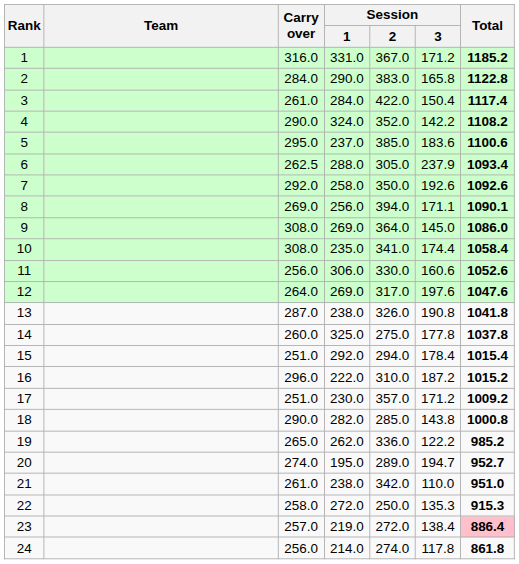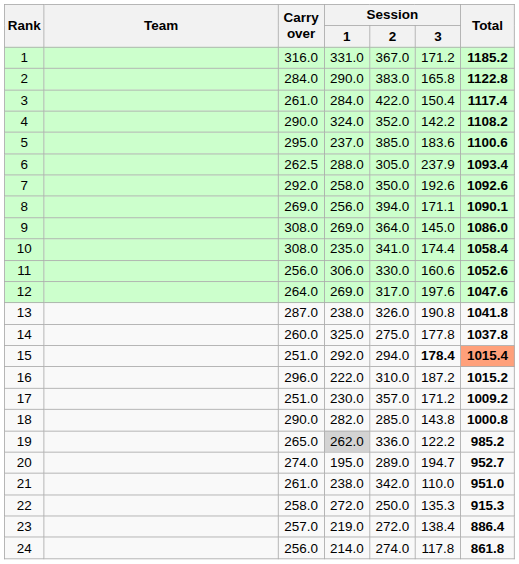15 | Session / 3: normal -> bold
15 | Total: no background -> lightsalmon background
19 | Session / 1: no background -> lightgrey background
23 | Total: pink background -> no background
